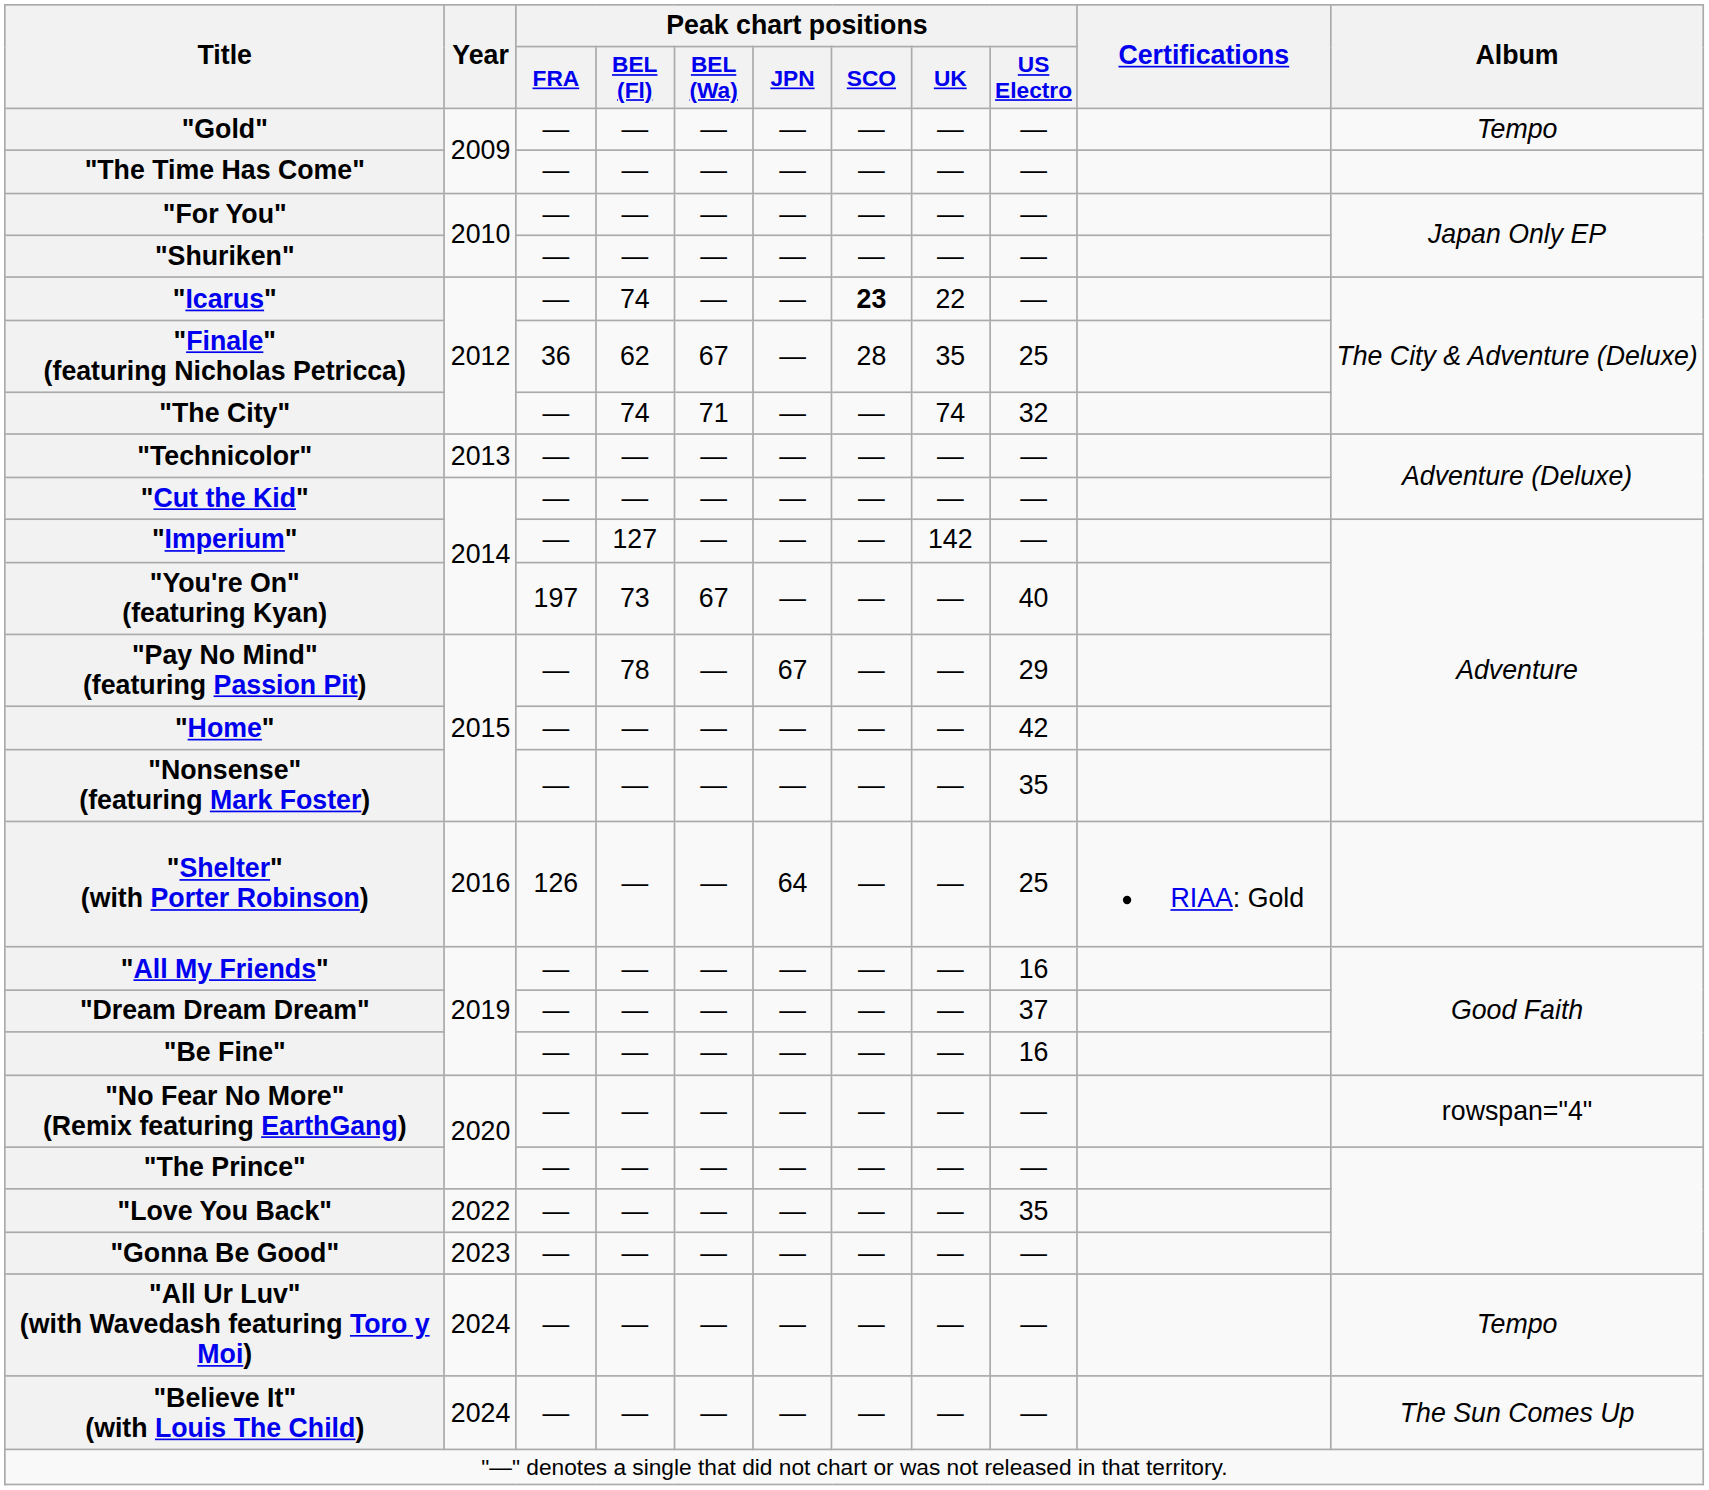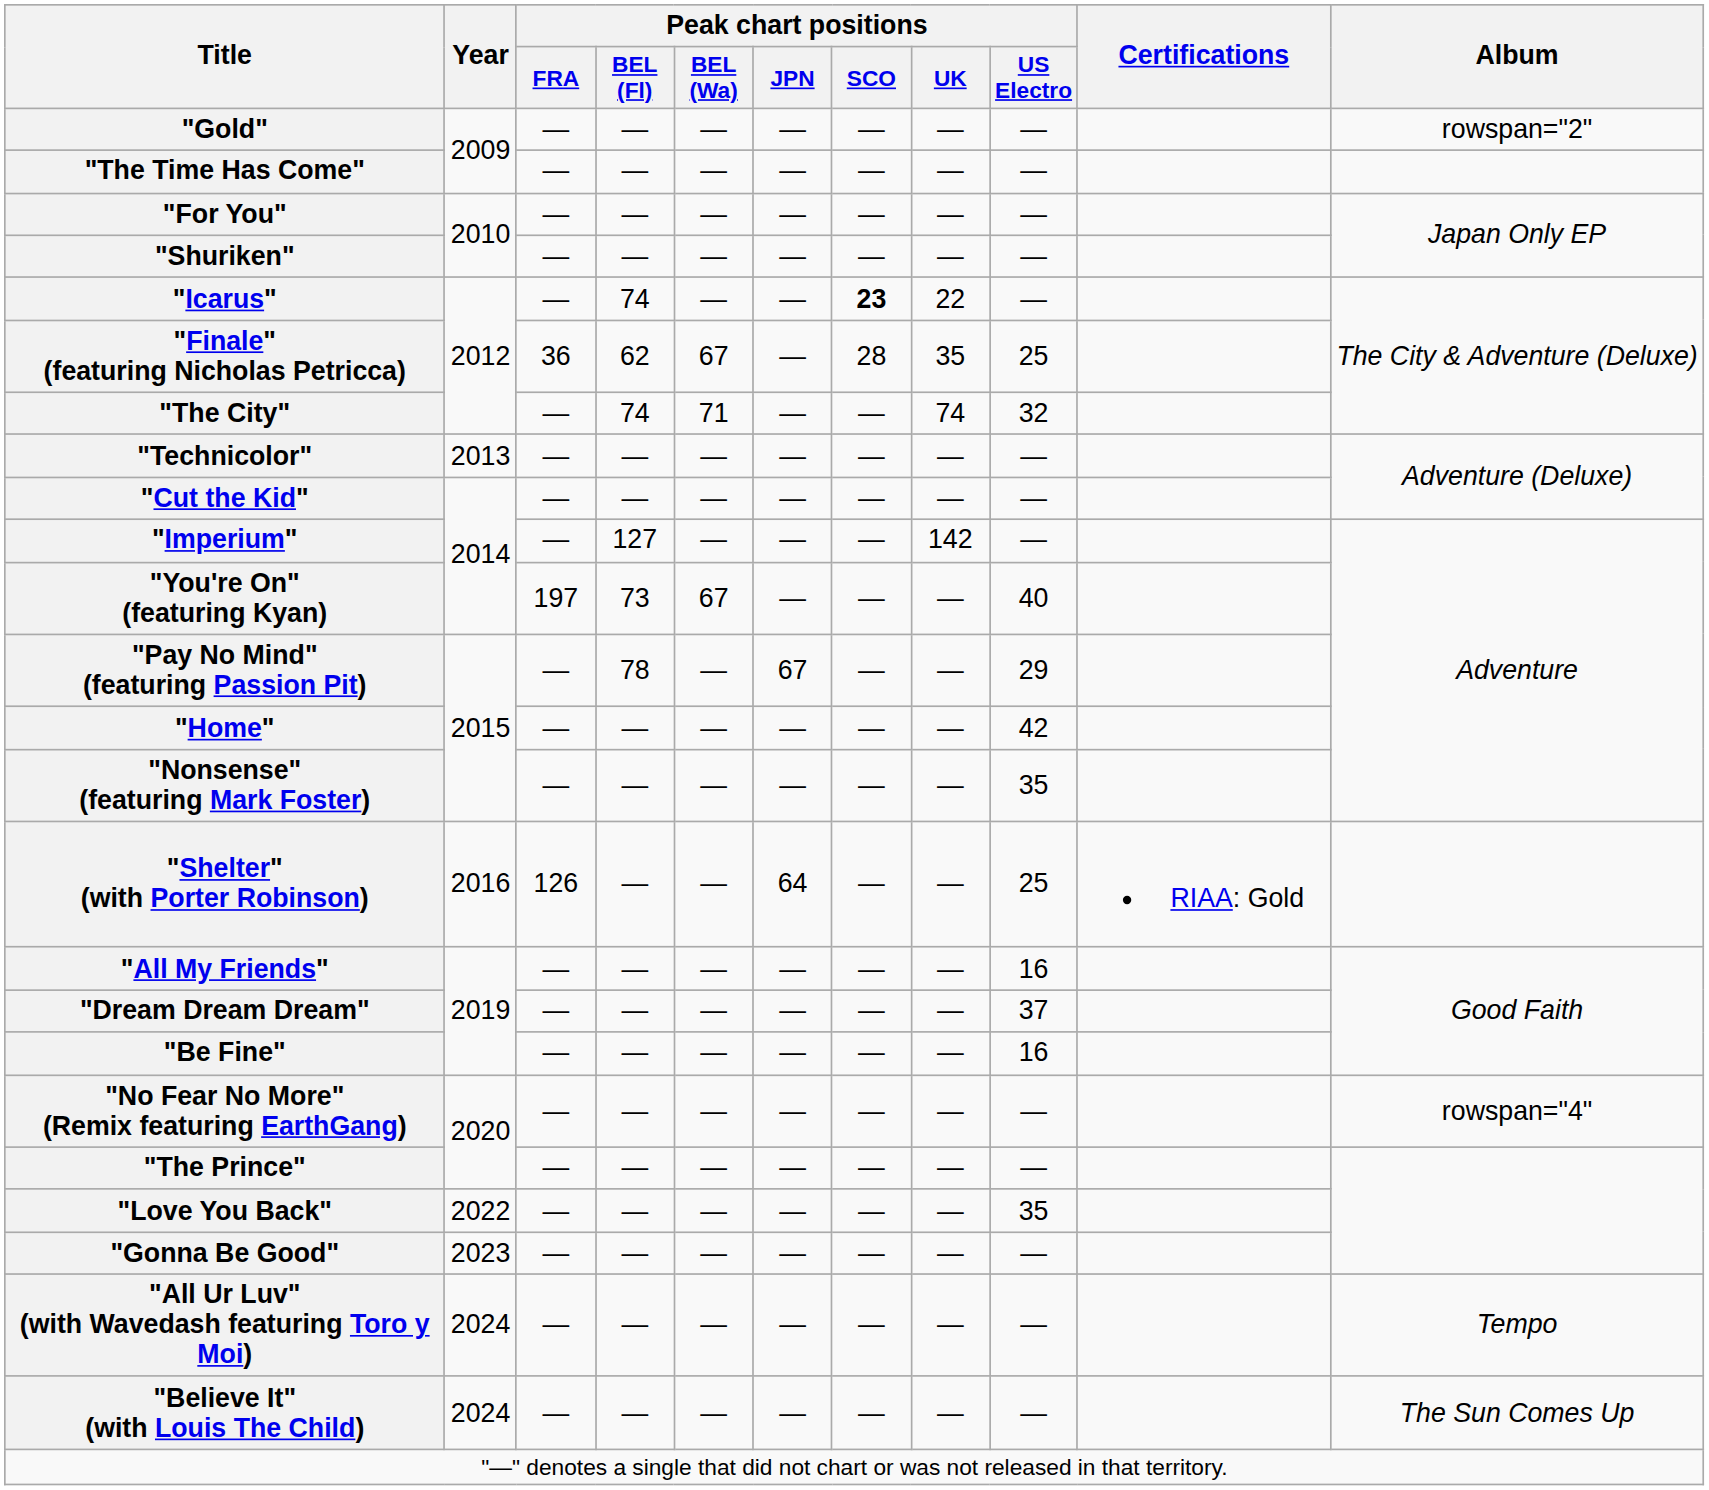"Gold" | Album: Tempo -> rowspan="2"
